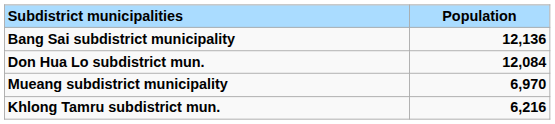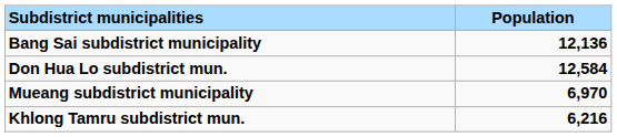Don Hua Lo subdistrict mun. | Population: 12,084 -> 12,584
